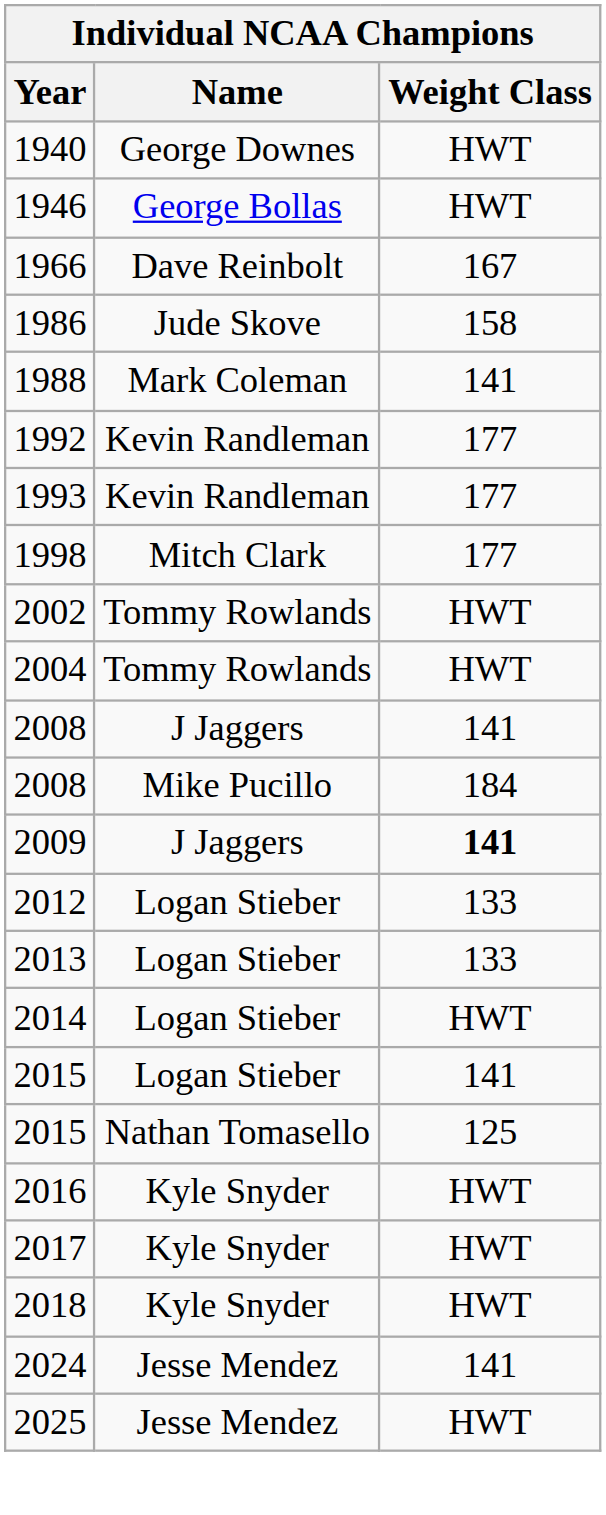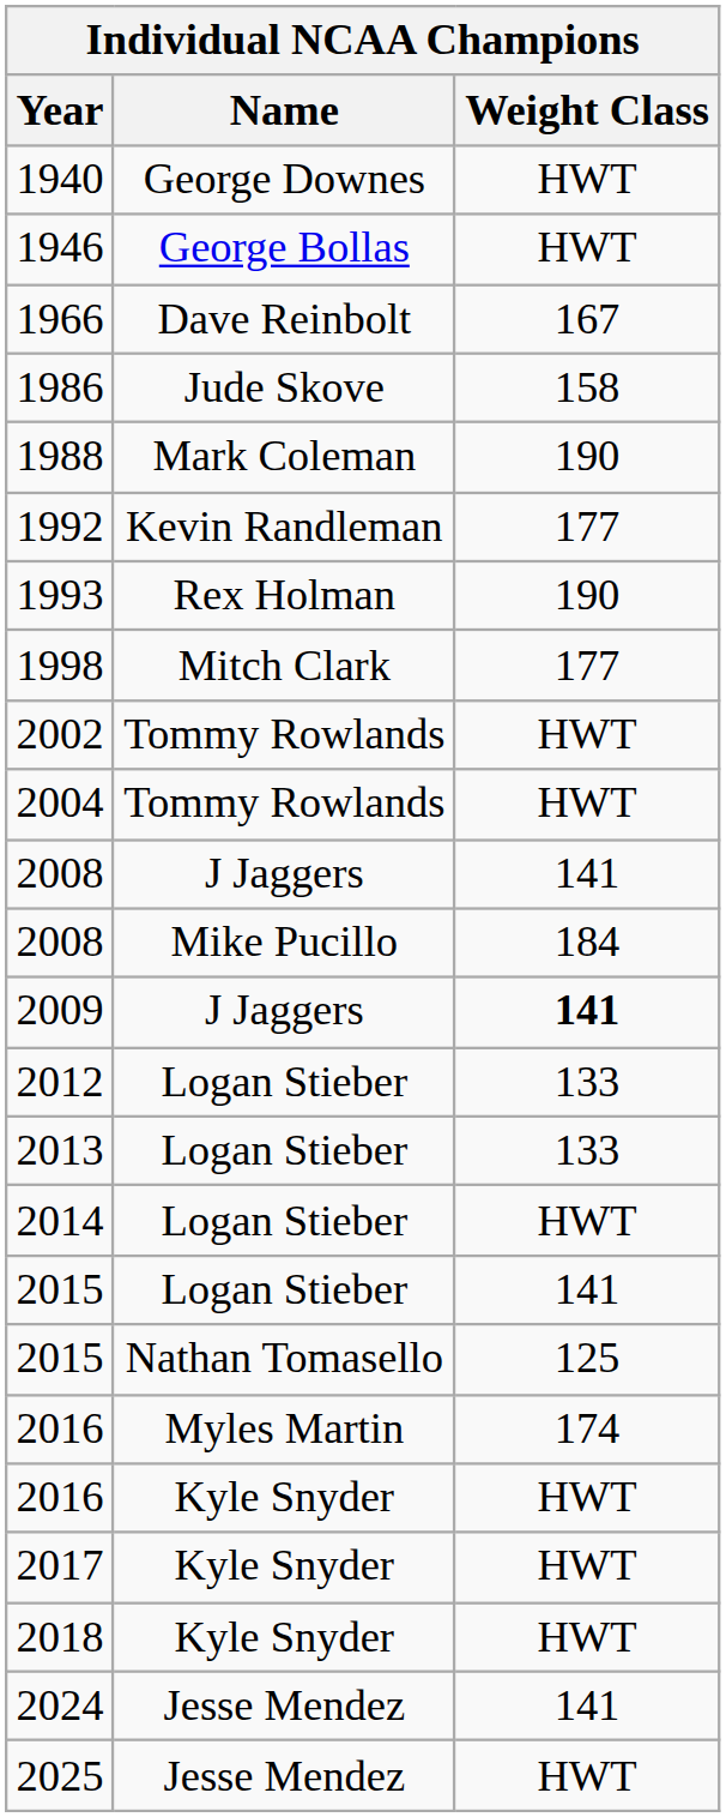1988 | Weight Class: 141 -> 190
- row: 1993 | Kevin Randleman | 177
+ row: 1993 | Rex Holman | 190
+ row: 2016 | Myles Martin | 174
